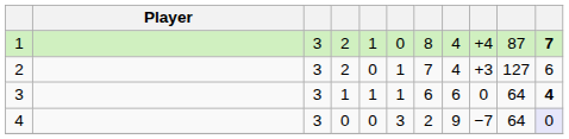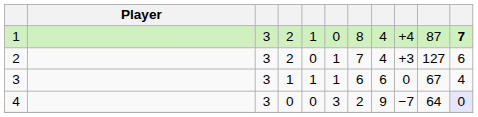row 4 | column 10: 64 -> 67
row 4 | column 11: bold -> normal
